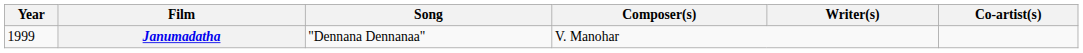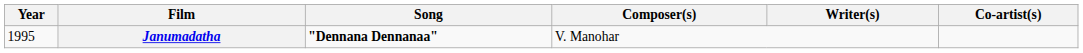Janumadatha | Year: 1999 -> 1995
Janumadatha | Song: normal -> bold
